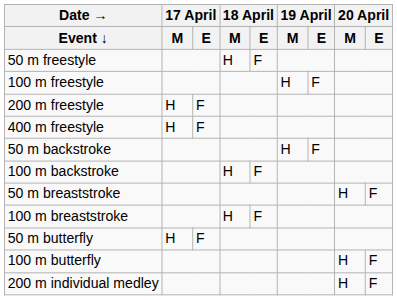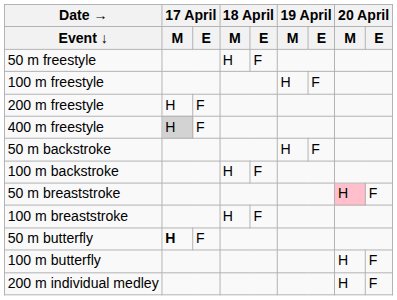400 m freestyle | 17 April / M: no background -> lightgrey background
50 m breaststroke | 20 April / M: no background -> pink background
50 m butterfly | 17 April / M: normal -> bold
